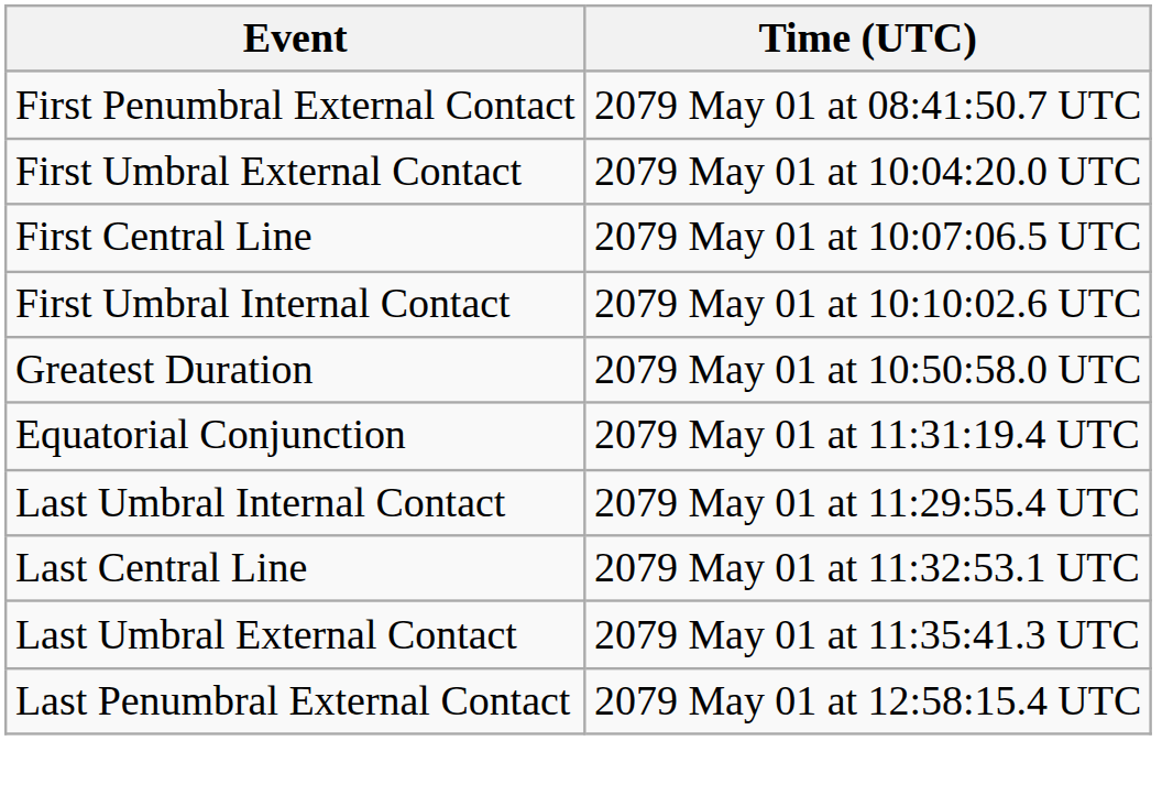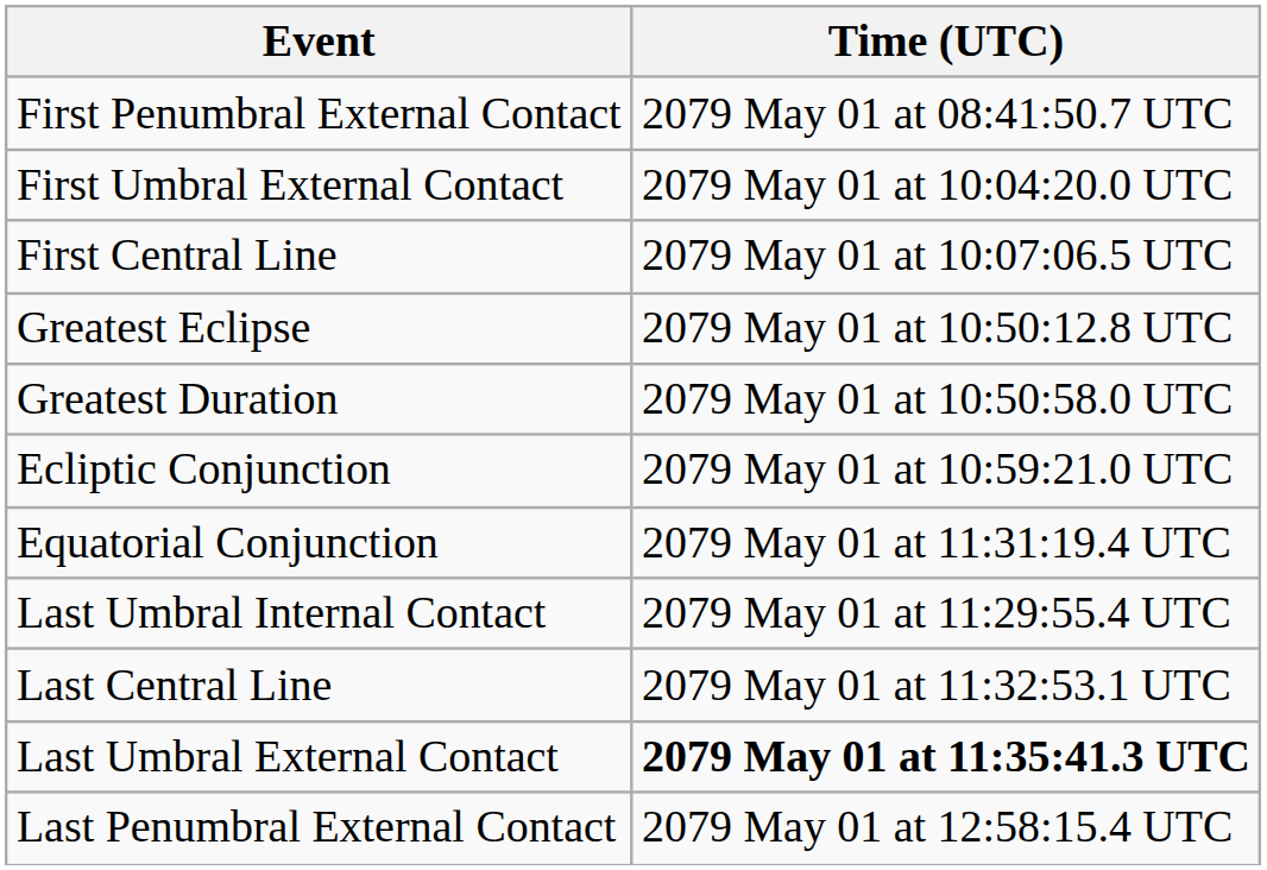- row: First Umbral Internal Contact | 2079 May 01 at 10:10:02.6 UTC
+ row: Greatest Eclipse | 2079 May 01 at 10:50:12.8 UTC
+ row: Ecliptic Conjunction | 2079 May 01 at 10:59:21.0 UTC
Last Umbral External Contact | Time (UTC): normal -> bold
